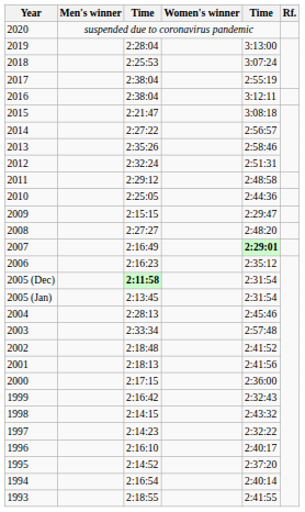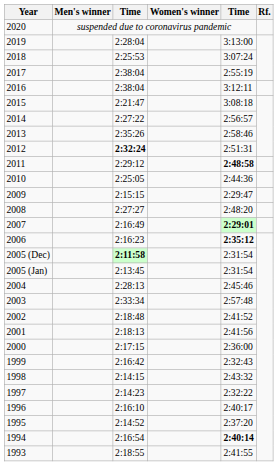2012 | column 3: normal -> bold
2011 | column 5: normal -> bold
2006 | column 5: normal -> bold
1994 | column 5: normal -> bold
